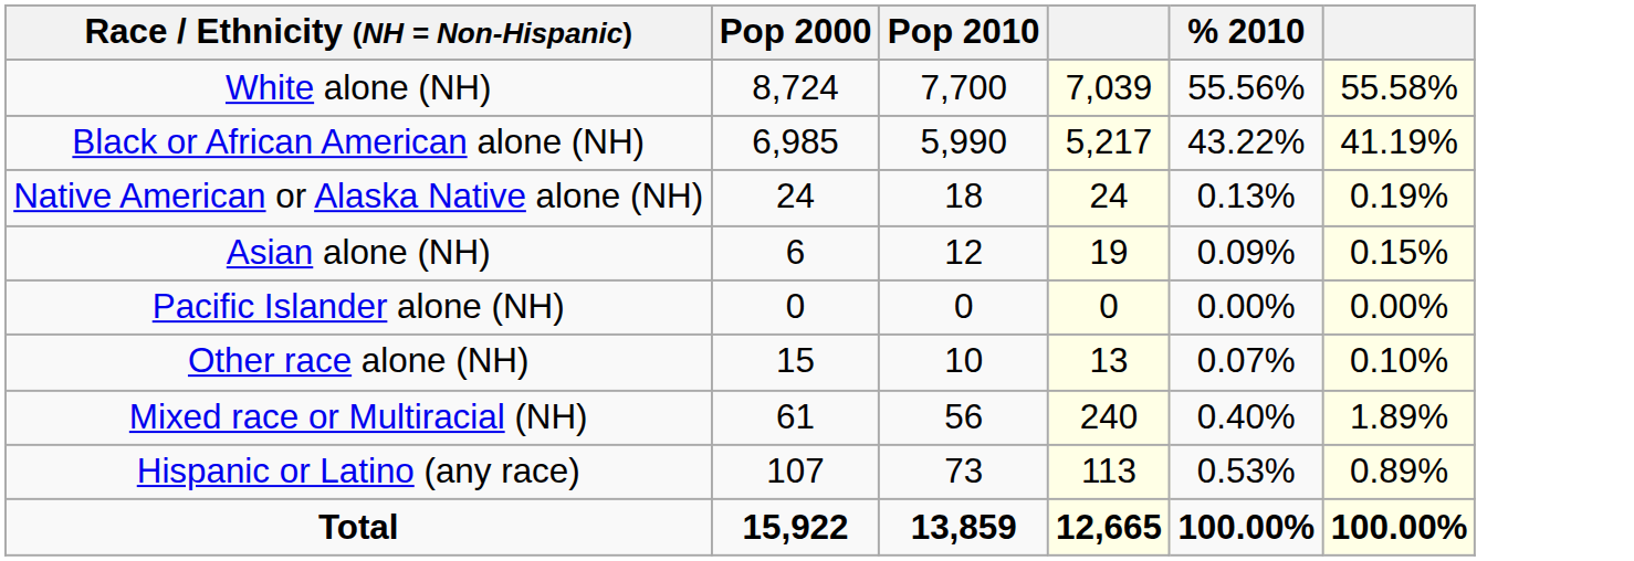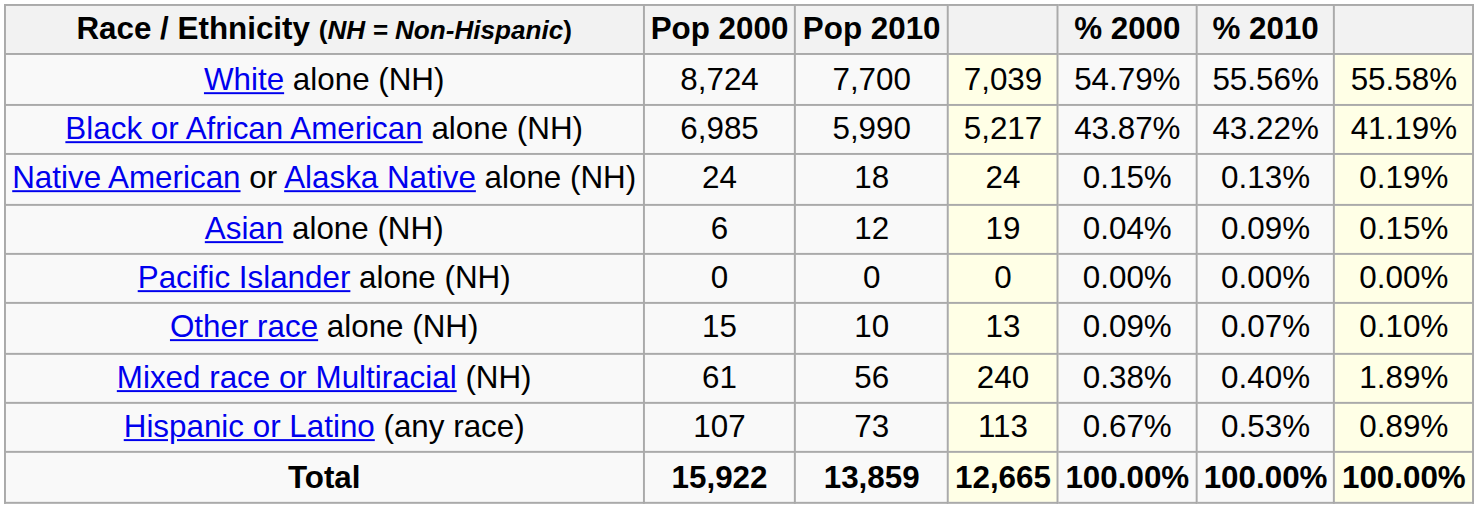+ column: % 2000 | 54.79% | 43.87% | 0.15% | 0.04% | 0.00% | 0.09% | 0.38% | 0.67% | 100.00%
